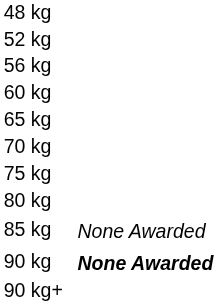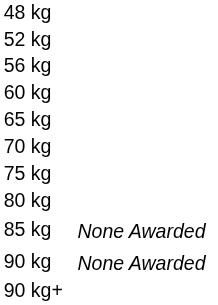90 kg / None Awarded | column 2: bold -> normal
